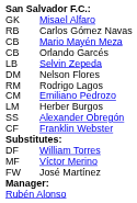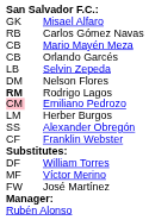Rodrigo Lagos | column 1: normal -> bold
Emiliano Pedrozo | column 1: no background -> pink background
